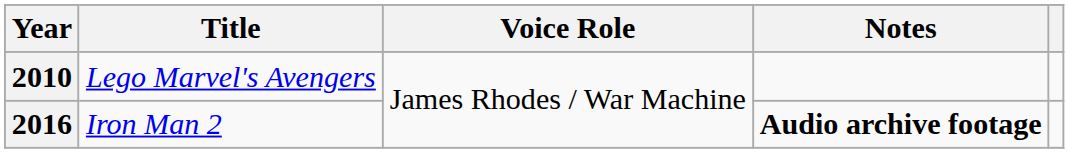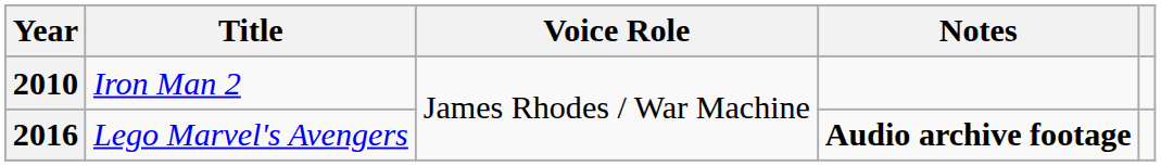2010 | Title: Lego Marvel's Avengers -> Iron Man 2
2016 | Title: Iron Man 2 -> Lego Marvel's Avengers
